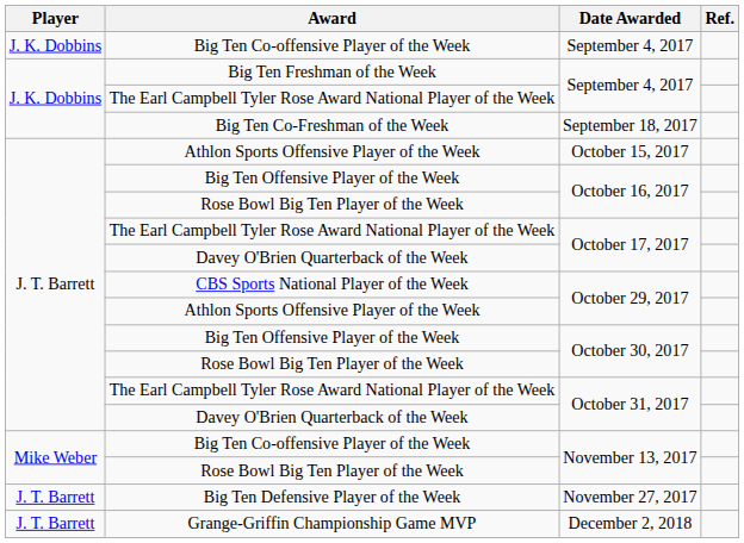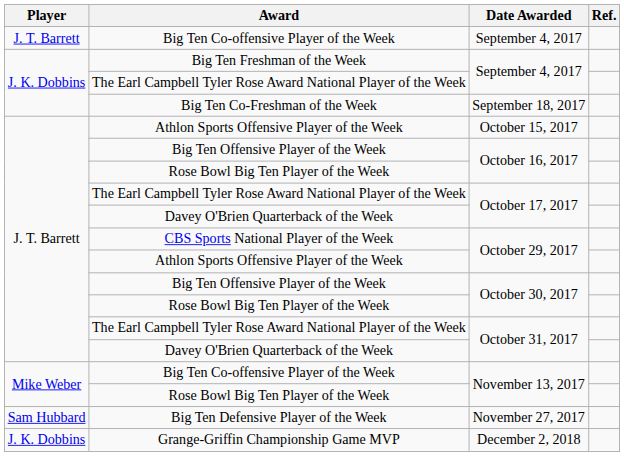Big Ten Co-offensive Player of the Week / September 4, 2017 | Player: J. K. Dobbins -> J. T. Barrett
Big Ten Defensive Player of the Week | Player: J. T. Barrett -> Sam Hubbard
Grange-Griffin Championship Game MVP | Player: J. T. Barrett -> J. K. Dobbins
